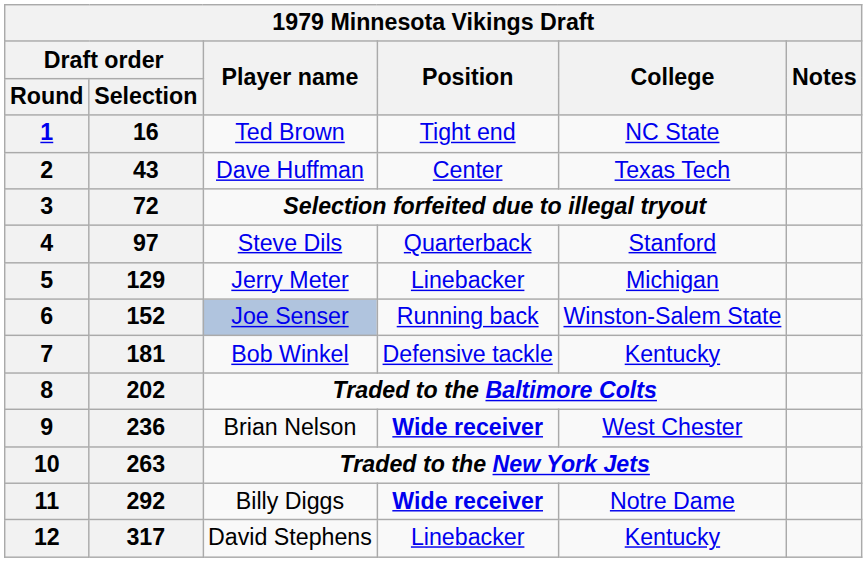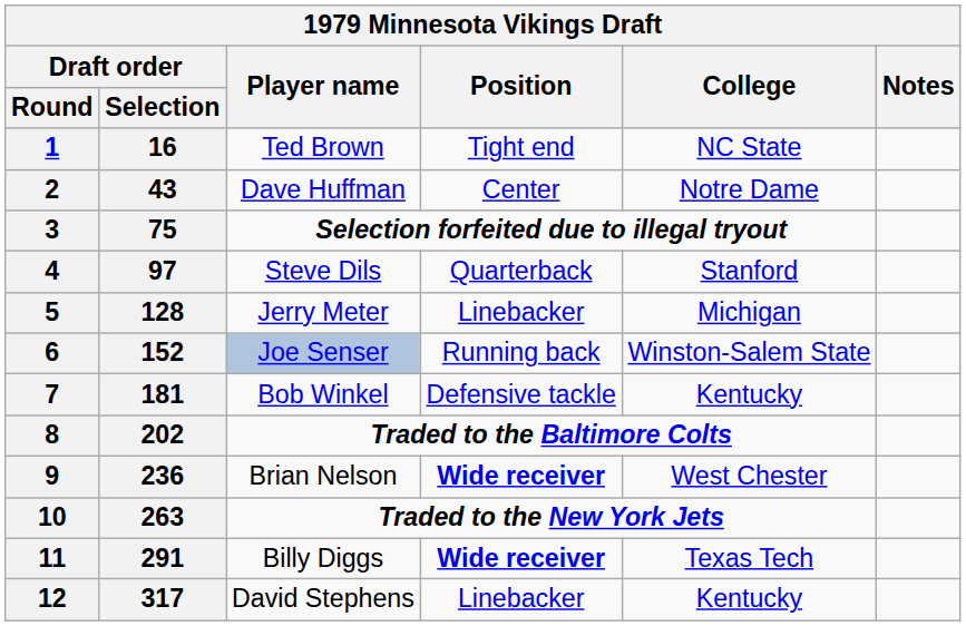2 | College: Texas Tech -> Notre Dame
3 | Draft order / Selection: 72 -> 75
5 | Draft order / Selection: 129 -> 128
11 | Draft order / Selection: 292 -> 291
11 | College: Notre Dame -> Texas Tech
